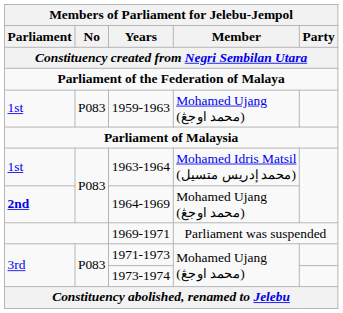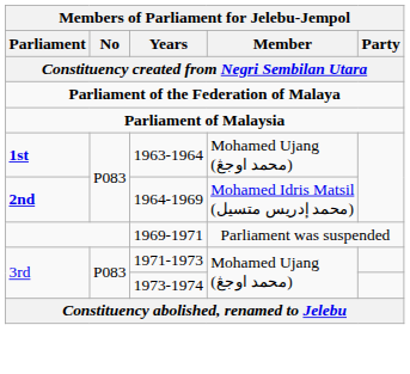- row: 1st | P083 | 1959-1963 | Mohamed Ujang (محمد اوجڠ)
1963-1964 | Parliament: normal -> bold
1963-1964 | Member: Mohamed Idris Matsil (محمد إدريس متسيل) -> Mohamed Ujang (محمد اوجڠ)
1964-1969 | Member: Mohamed Ujang (محمد اوجڠ) -> Mohamed Idris Matsil (محمد إدريس متسيل)
